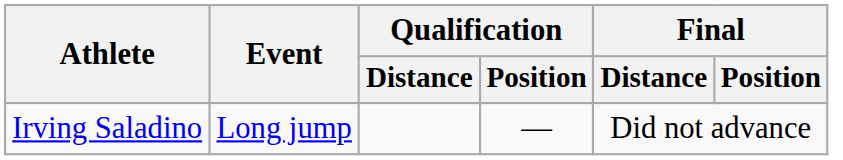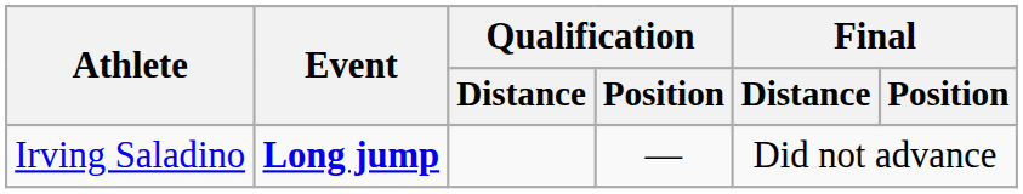Irving Saladino | Event: normal -> bold
